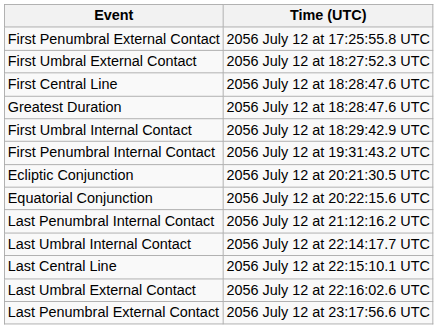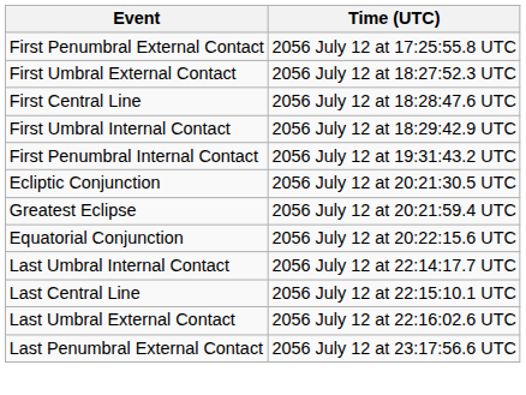- row: Greatest Duration | 2056 July 12 at 18:28:47.6 UTC
+ row: Greatest Eclipse | 2056 July 12 at 20:21:59.4 UTC
- row: Last Penumbral Internal Contact | 2056 July 12 at 21:12:16.2 UTC
